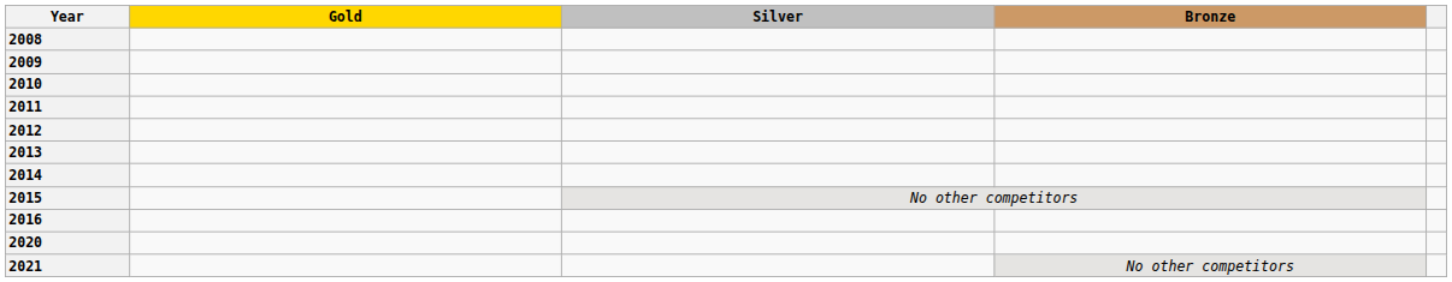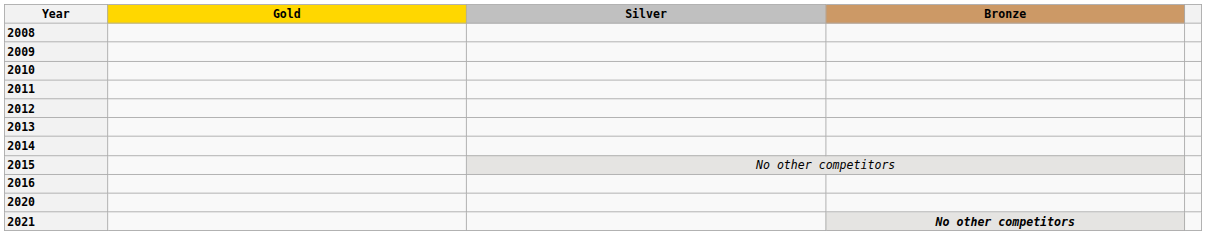2021 | Bronze: normal -> bold
